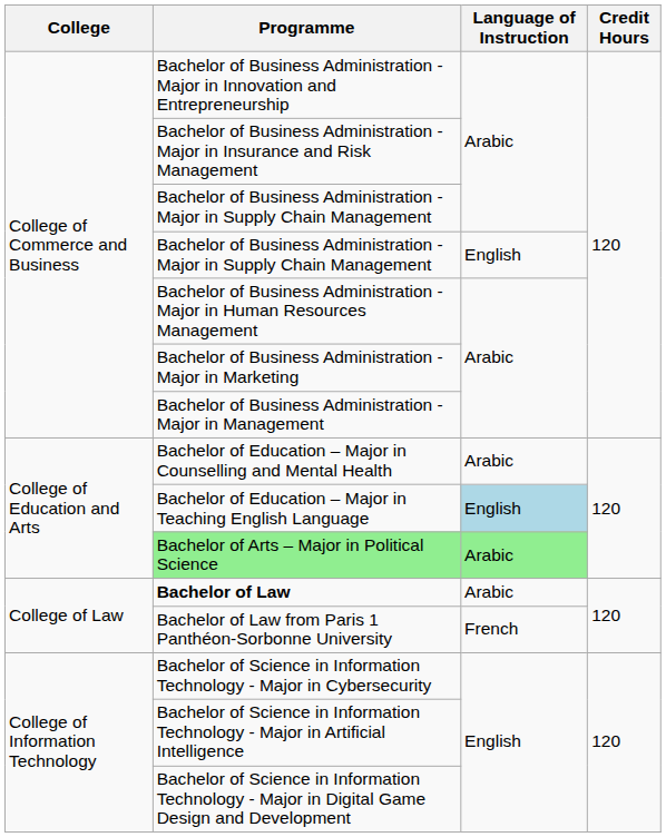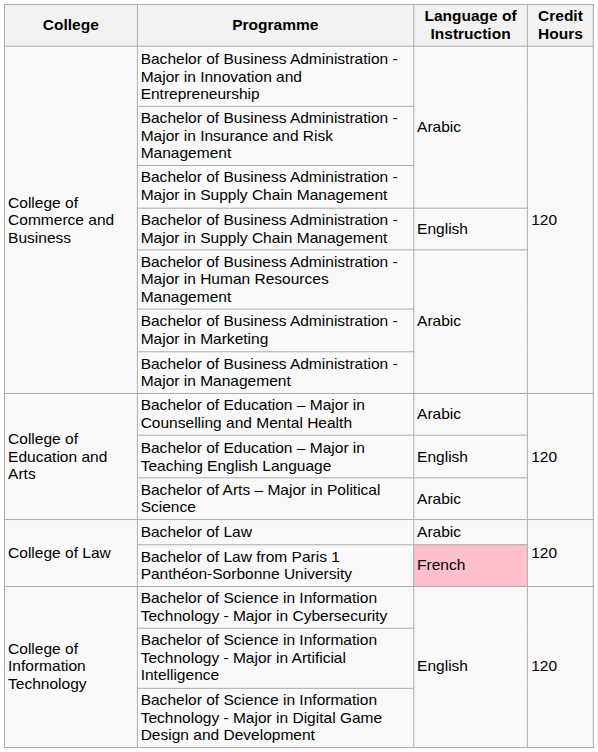Bachelor of Education – Major in Teaching English Language | Language of Instruction: lightblue background -> no background
Bachelor of Arts – Major in Political Science | Programme: lightgreen background -> no background
Bachelor of Arts – Major in Political Science | Language of Instruction: lightgreen background -> no background
Bachelor of Law | Programme: bold -> normal
Bachelor of Law from Paris 1 Panthéon-Sorbonne University | Language of Instruction: no background -> pink background
